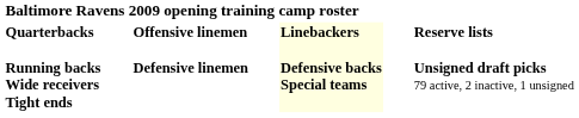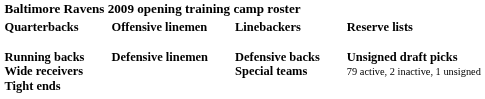Quarterbacks Running backs Wide receivers Tight ends | column 3: lightyellow background -> no background
